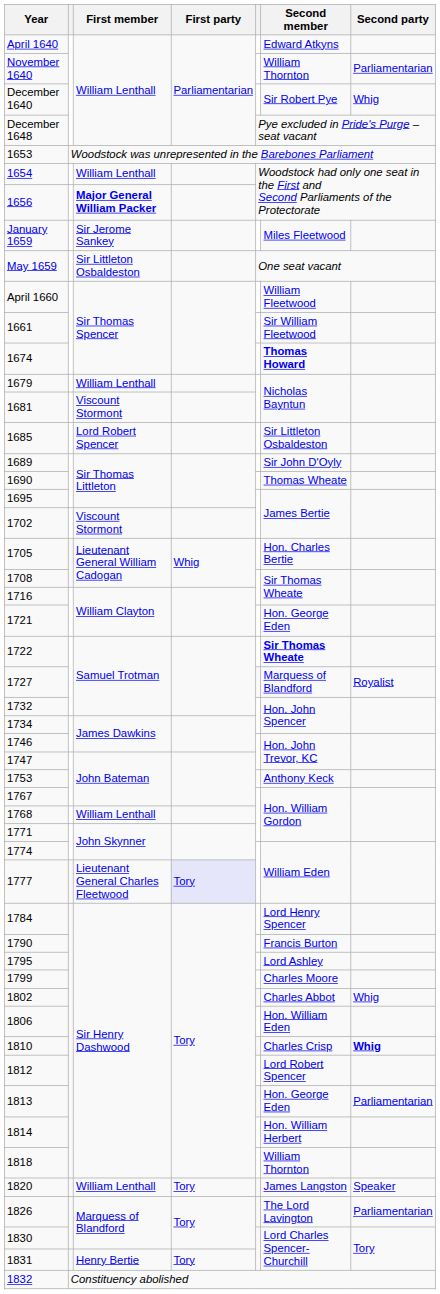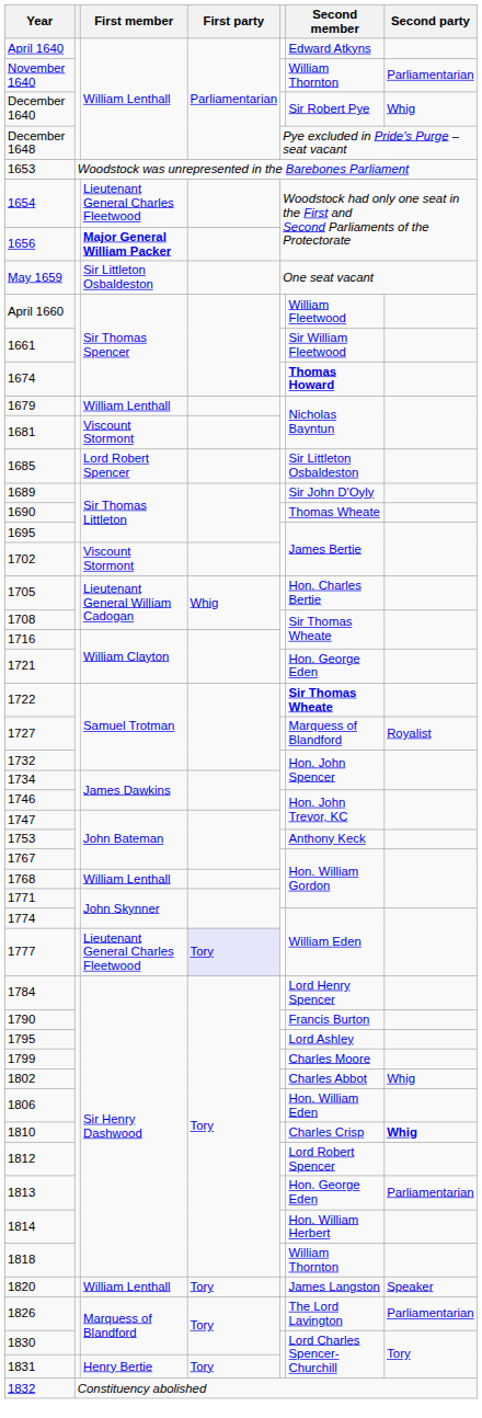1654 | First member: William Lenthall -> Lieutenant General Charles Fleetwood
- row: January 1659 | Sir Jerome Sankey | Miles Fleetwood
